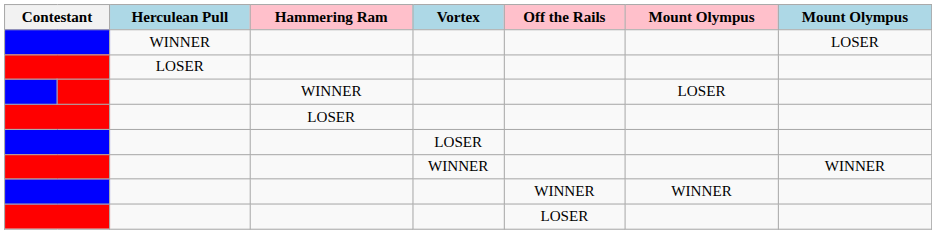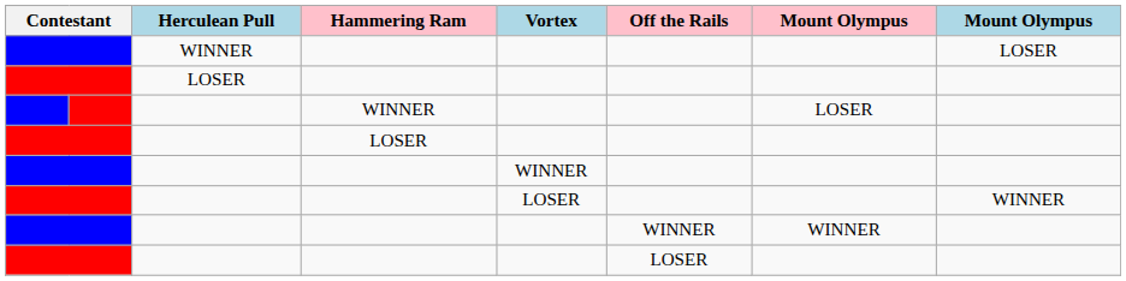row 6 | Vortex: LOSER -> WINNER
row 7 | Vortex: WINNER -> LOSER
